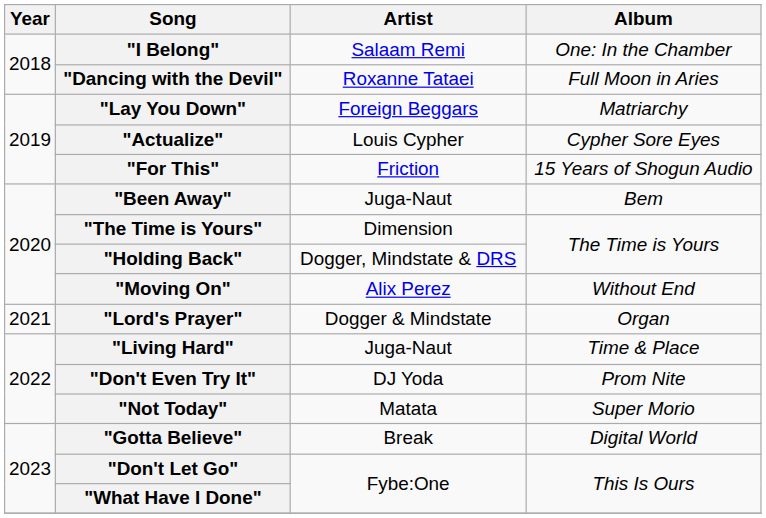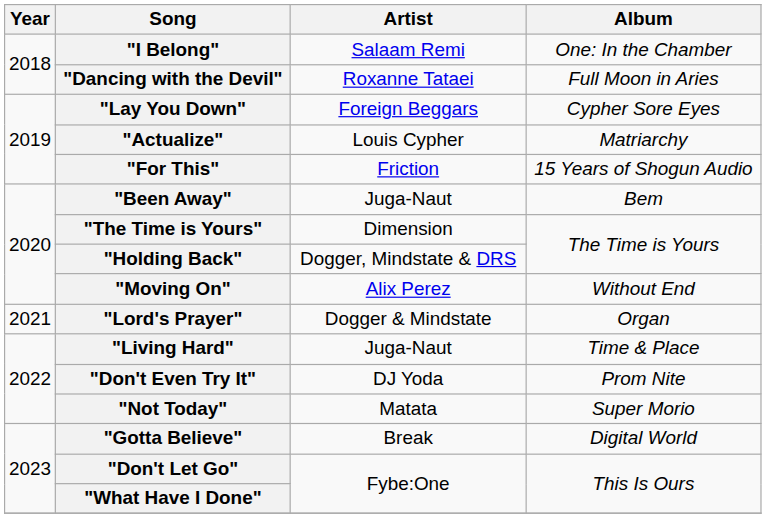"Lay You Down" | Album: Matriarchy -> Cypher Sore Eyes
"Actualize" | Album: Cypher Sore Eyes -> Matriarchy
